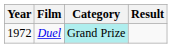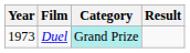Duel | Year: 1972 -> 1973
